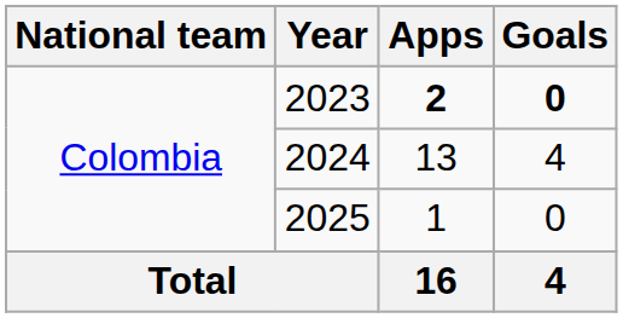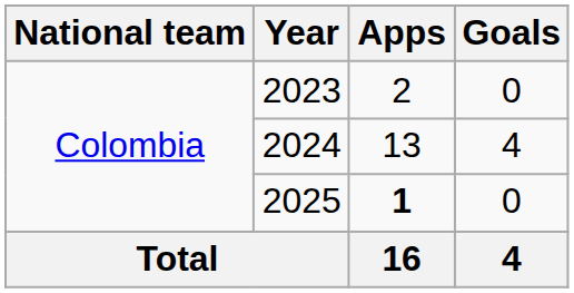2023 | Apps: bold -> normal
2023 | Goals: bold -> normal
2025 | Apps: normal -> bold
